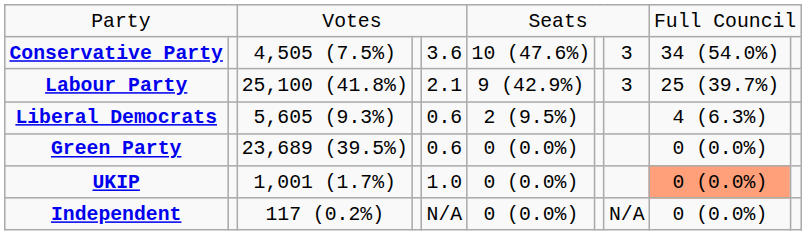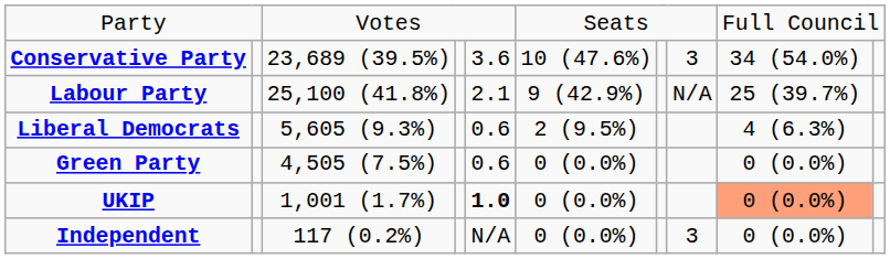Conservative Party | column 3: 4,505 (7.5%) -> 23,689 (39.5%)
Labour Party | column 8: 3 -> N/A
Green Party | column 3: 23,689 (39.5%) -> 4,505 (7.5%)
UKIP | column 5: normal -> bold
Independent | column 8: N/A -> 3
